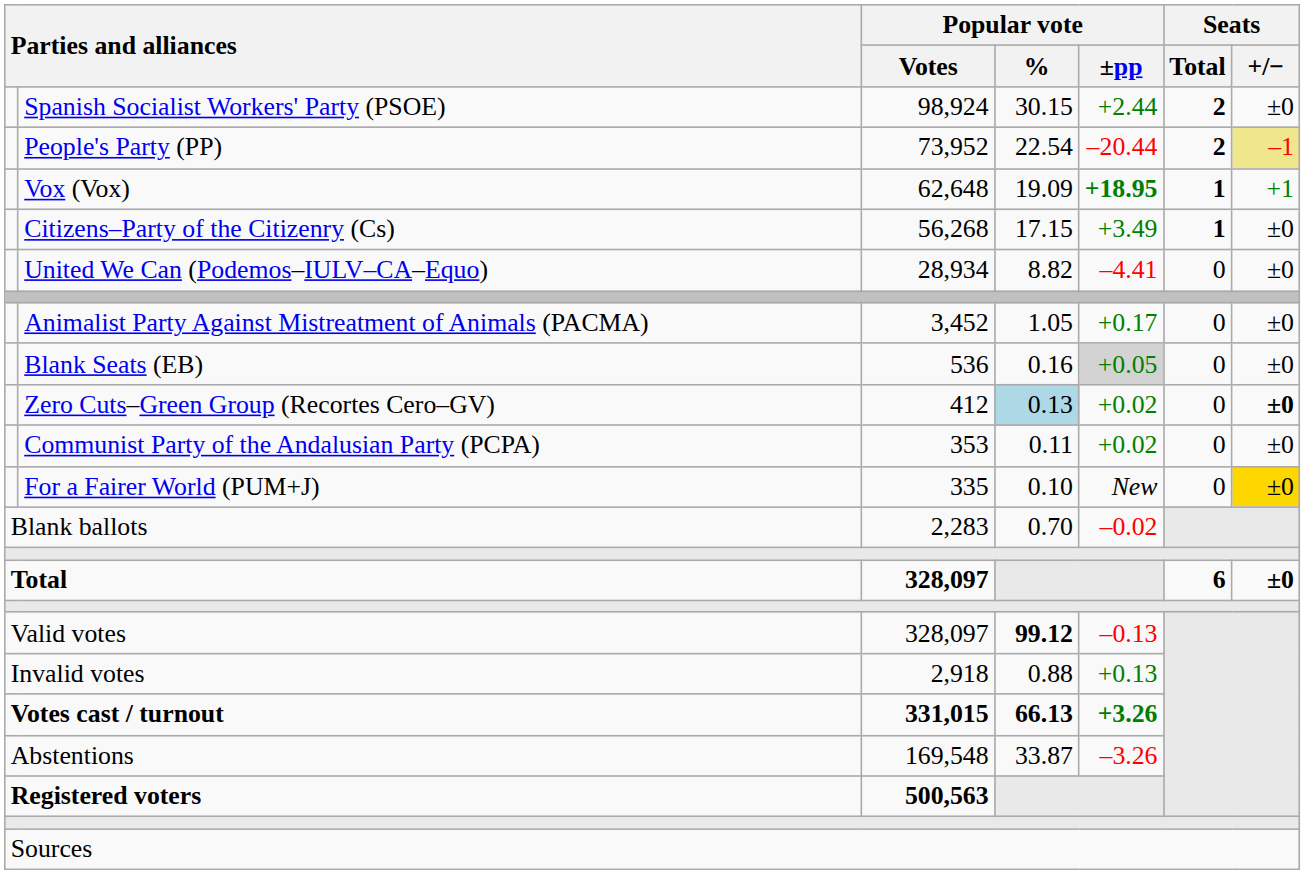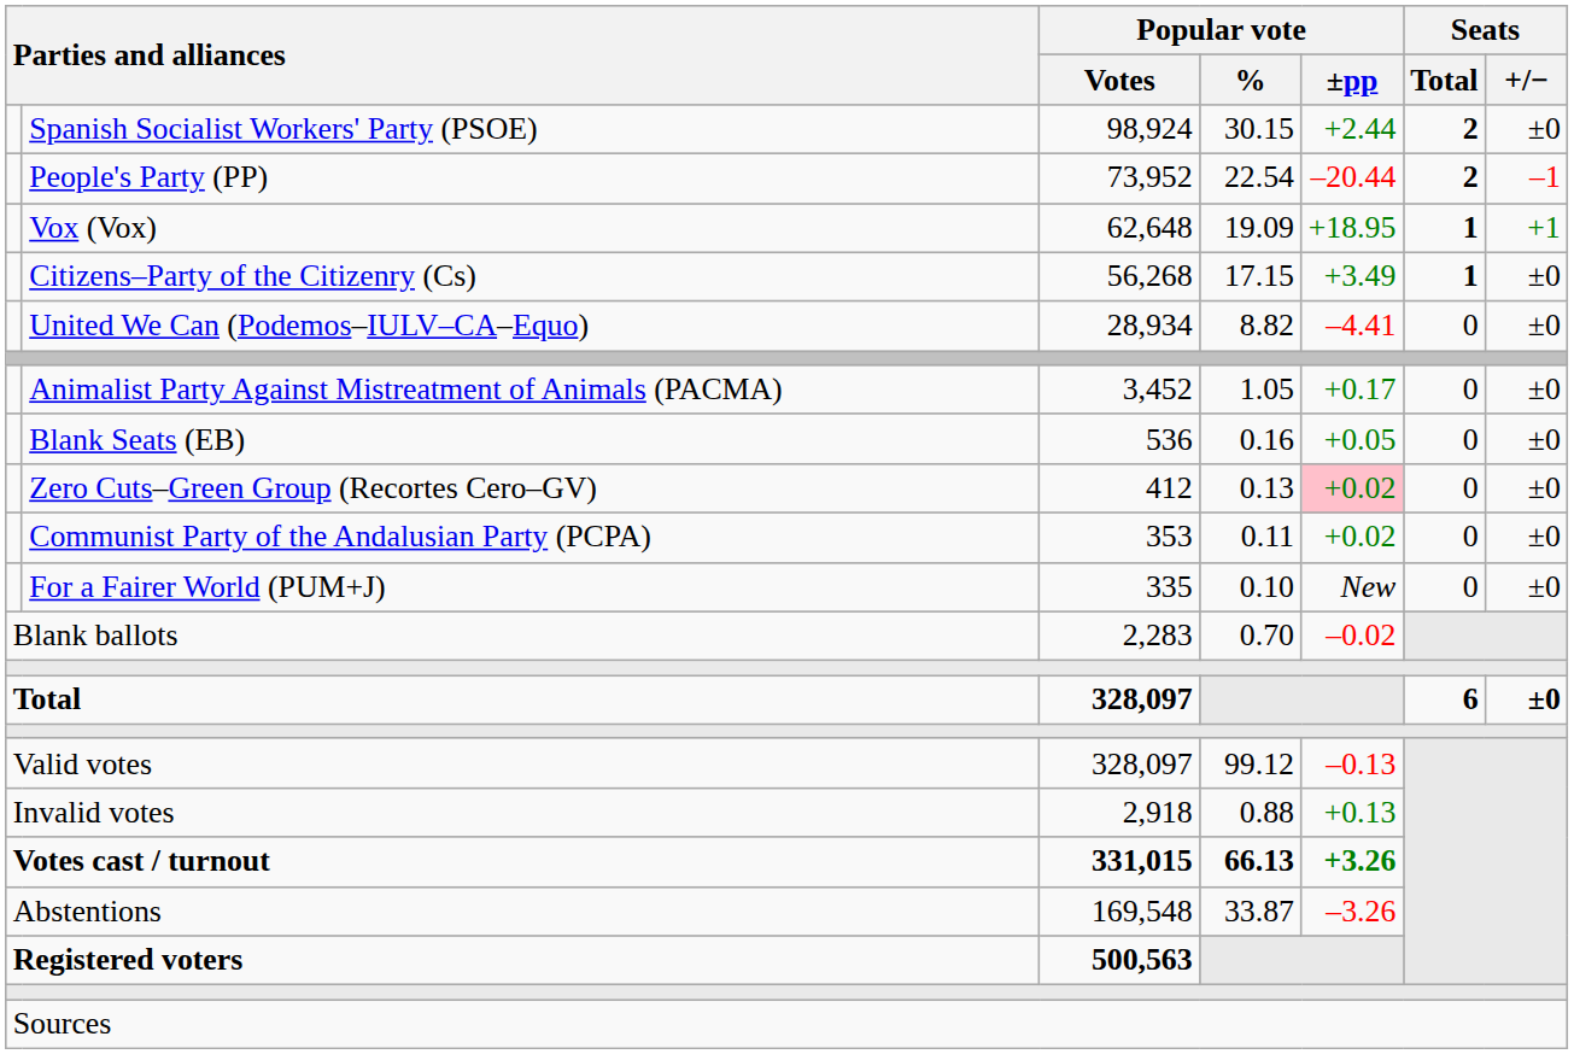People's Party (PP) | Seats / +/−: khaki background -> no background
Vox (Vox) | Popular vote / ±pp: bold -> normal
Blank Seats (EB) | Popular vote / ±pp: lightgrey background -> no background
Zero Cuts–Green Group (Recortes Cero–GV) | Popular vote / %: lightblue background -> no background
Zero Cuts–Green Group (Recortes Cero–GV) | Popular vote / ±pp: no background -> pink background
Zero Cuts–Green Group (Recortes Cero–GV) | Seats / +/−: bold -> normal
For a Fairer World (PUM+J) | Seats / +/−: gold background -> no background
Valid votes | Popular vote / %: bold -> normal
